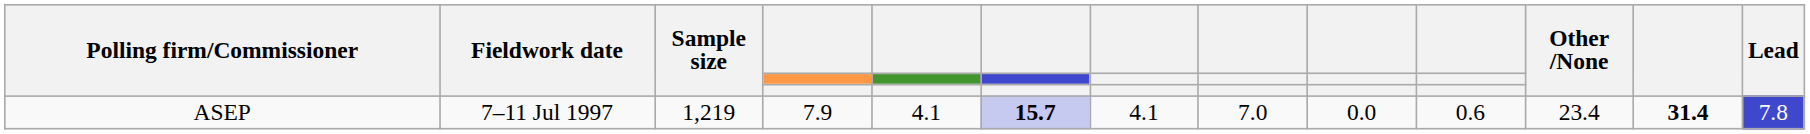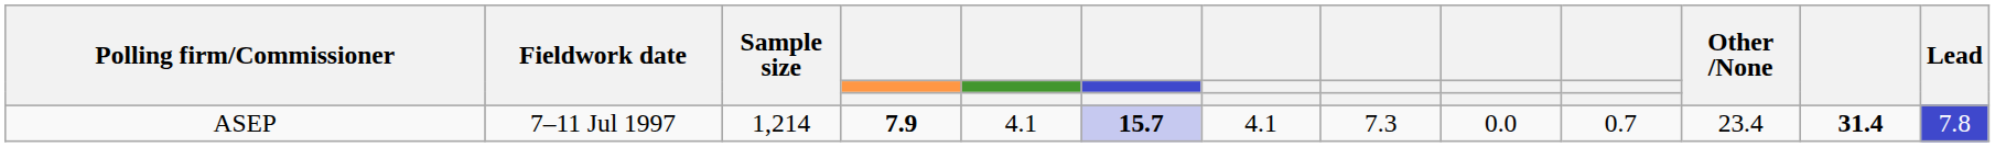ASEP | Sample size: 1,219 -> 1,214
ASEP | column 4: normal -> bold
ASEP | column 8: 7.0 -> 7.3
ASEP | column 10: 0.6 -> 0.7
